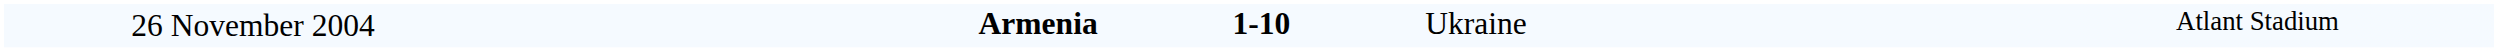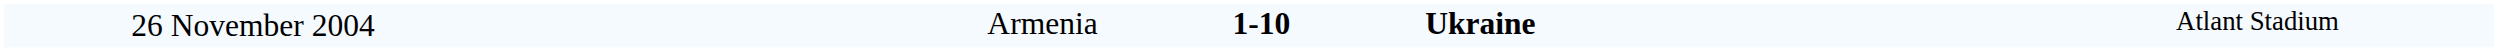Armenia | column 2: bold -> normal
Armenia | column 4: normal -> bold
